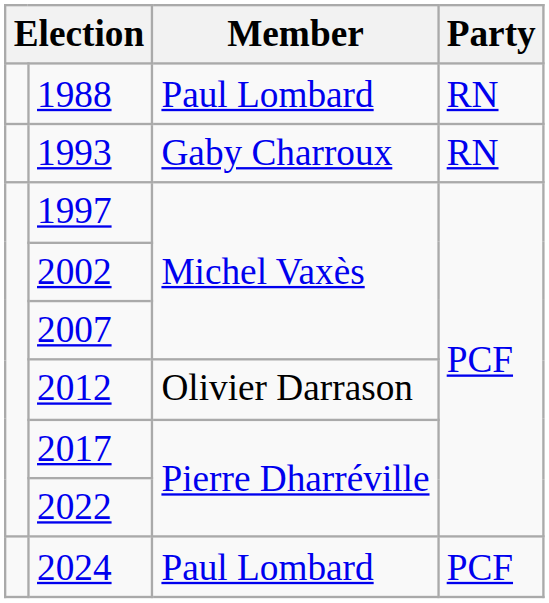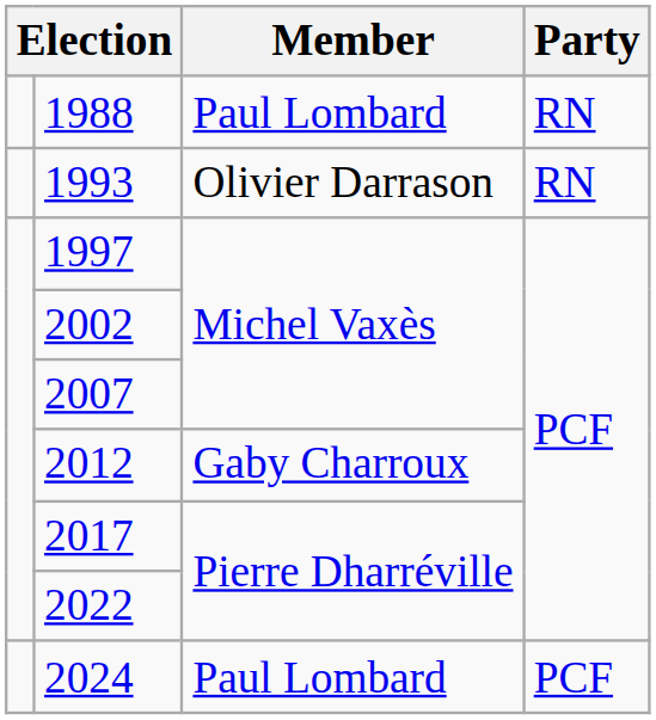1993 | Member: Gaby Charroux -> Olivier Darrason
2012 | Member: Olivier Darrason -> Gaby Charroux
